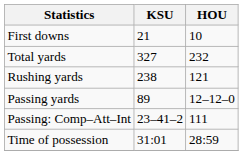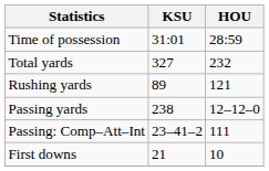rows swapped: First downs <-> Time of possession
Rushing yards | KSU: 238 -> 89
Passing yards | KSU: 89 -> 238
